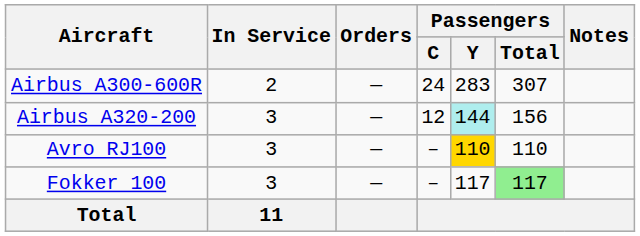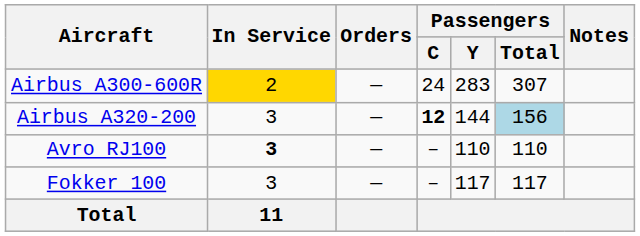Airbus A300-600R | In Service: no background -> gold background
Airbus A320-200 | Passengers / C: normal -> bold
Airbus A320-200 | Passengers / Y: paleturquoise background -> no background
Airbus A320-200 | Passengers / Total: no background -> lightblue background
Avro RJ100 | In Service: normal -> bold
Avro RJ100 | Passengers / Y: gold background -> no background
Fokker 100 | Passengers / Total: lightgreen background -> no background
